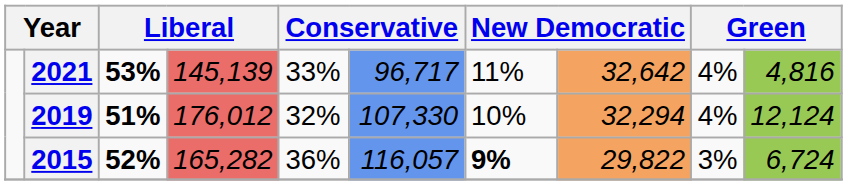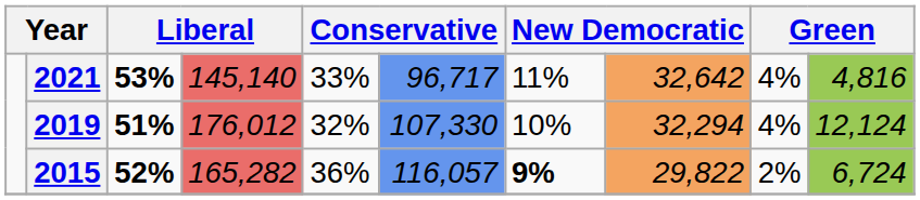2021 | column 4: 145,139 -> 145,140
2015 | column 9: 3% -> 2%
